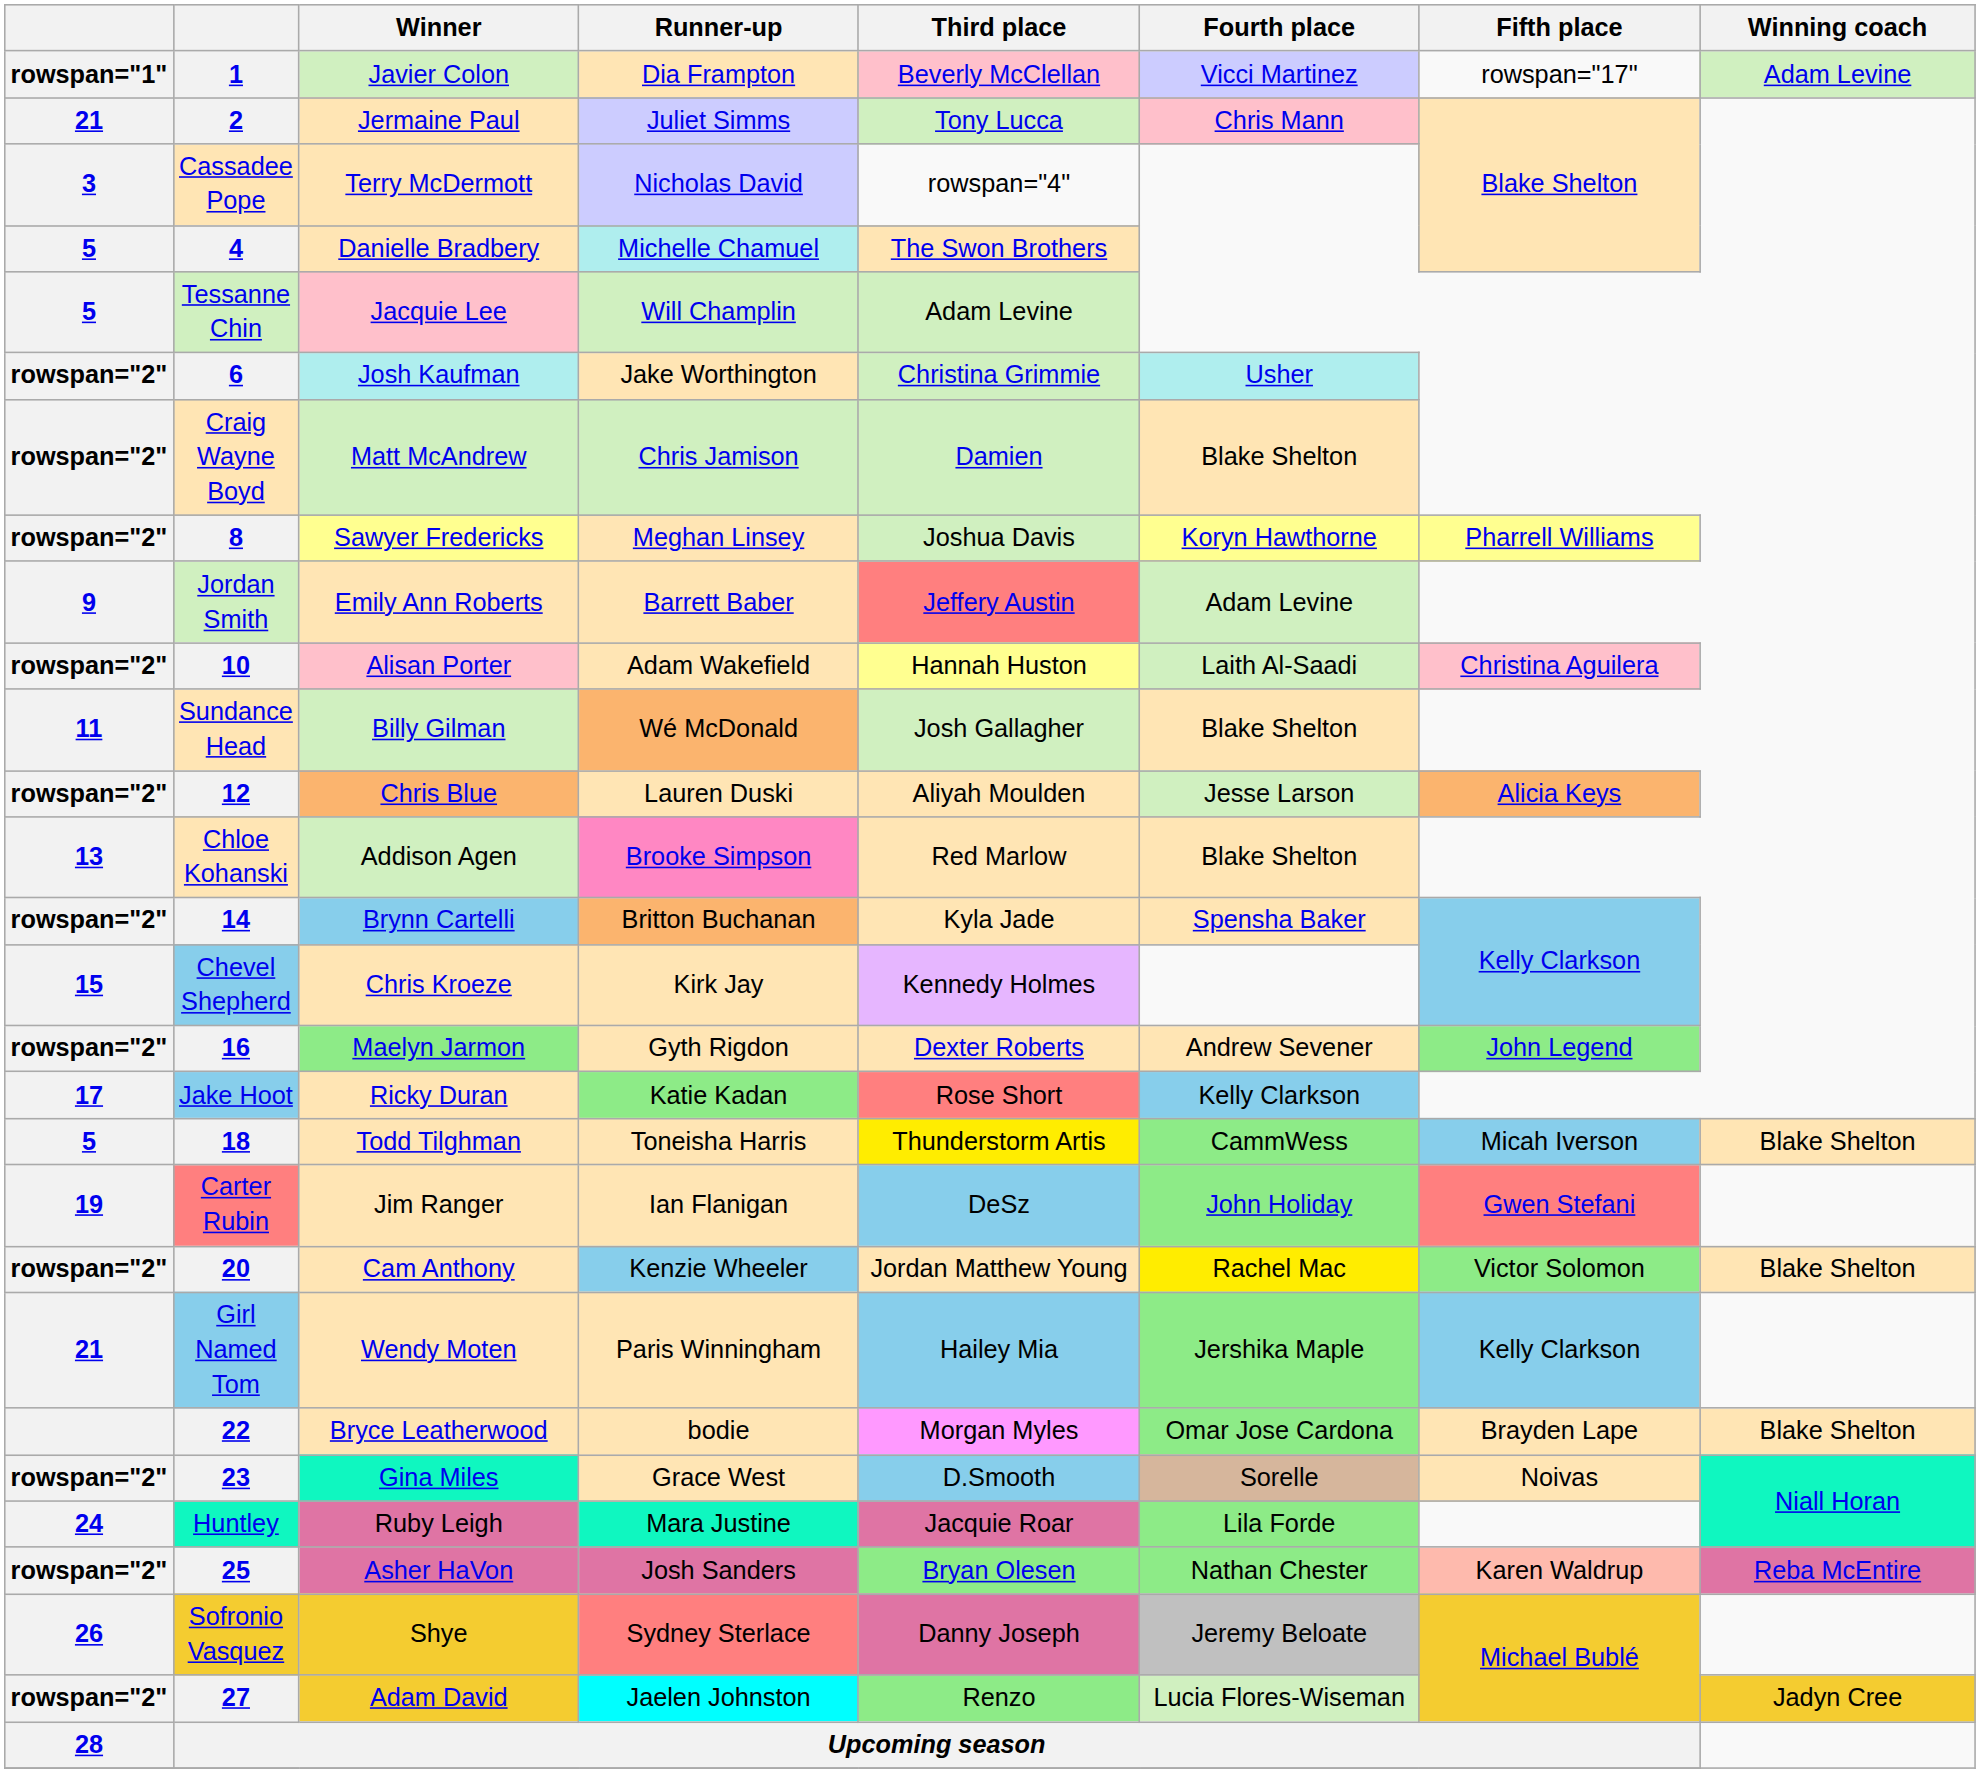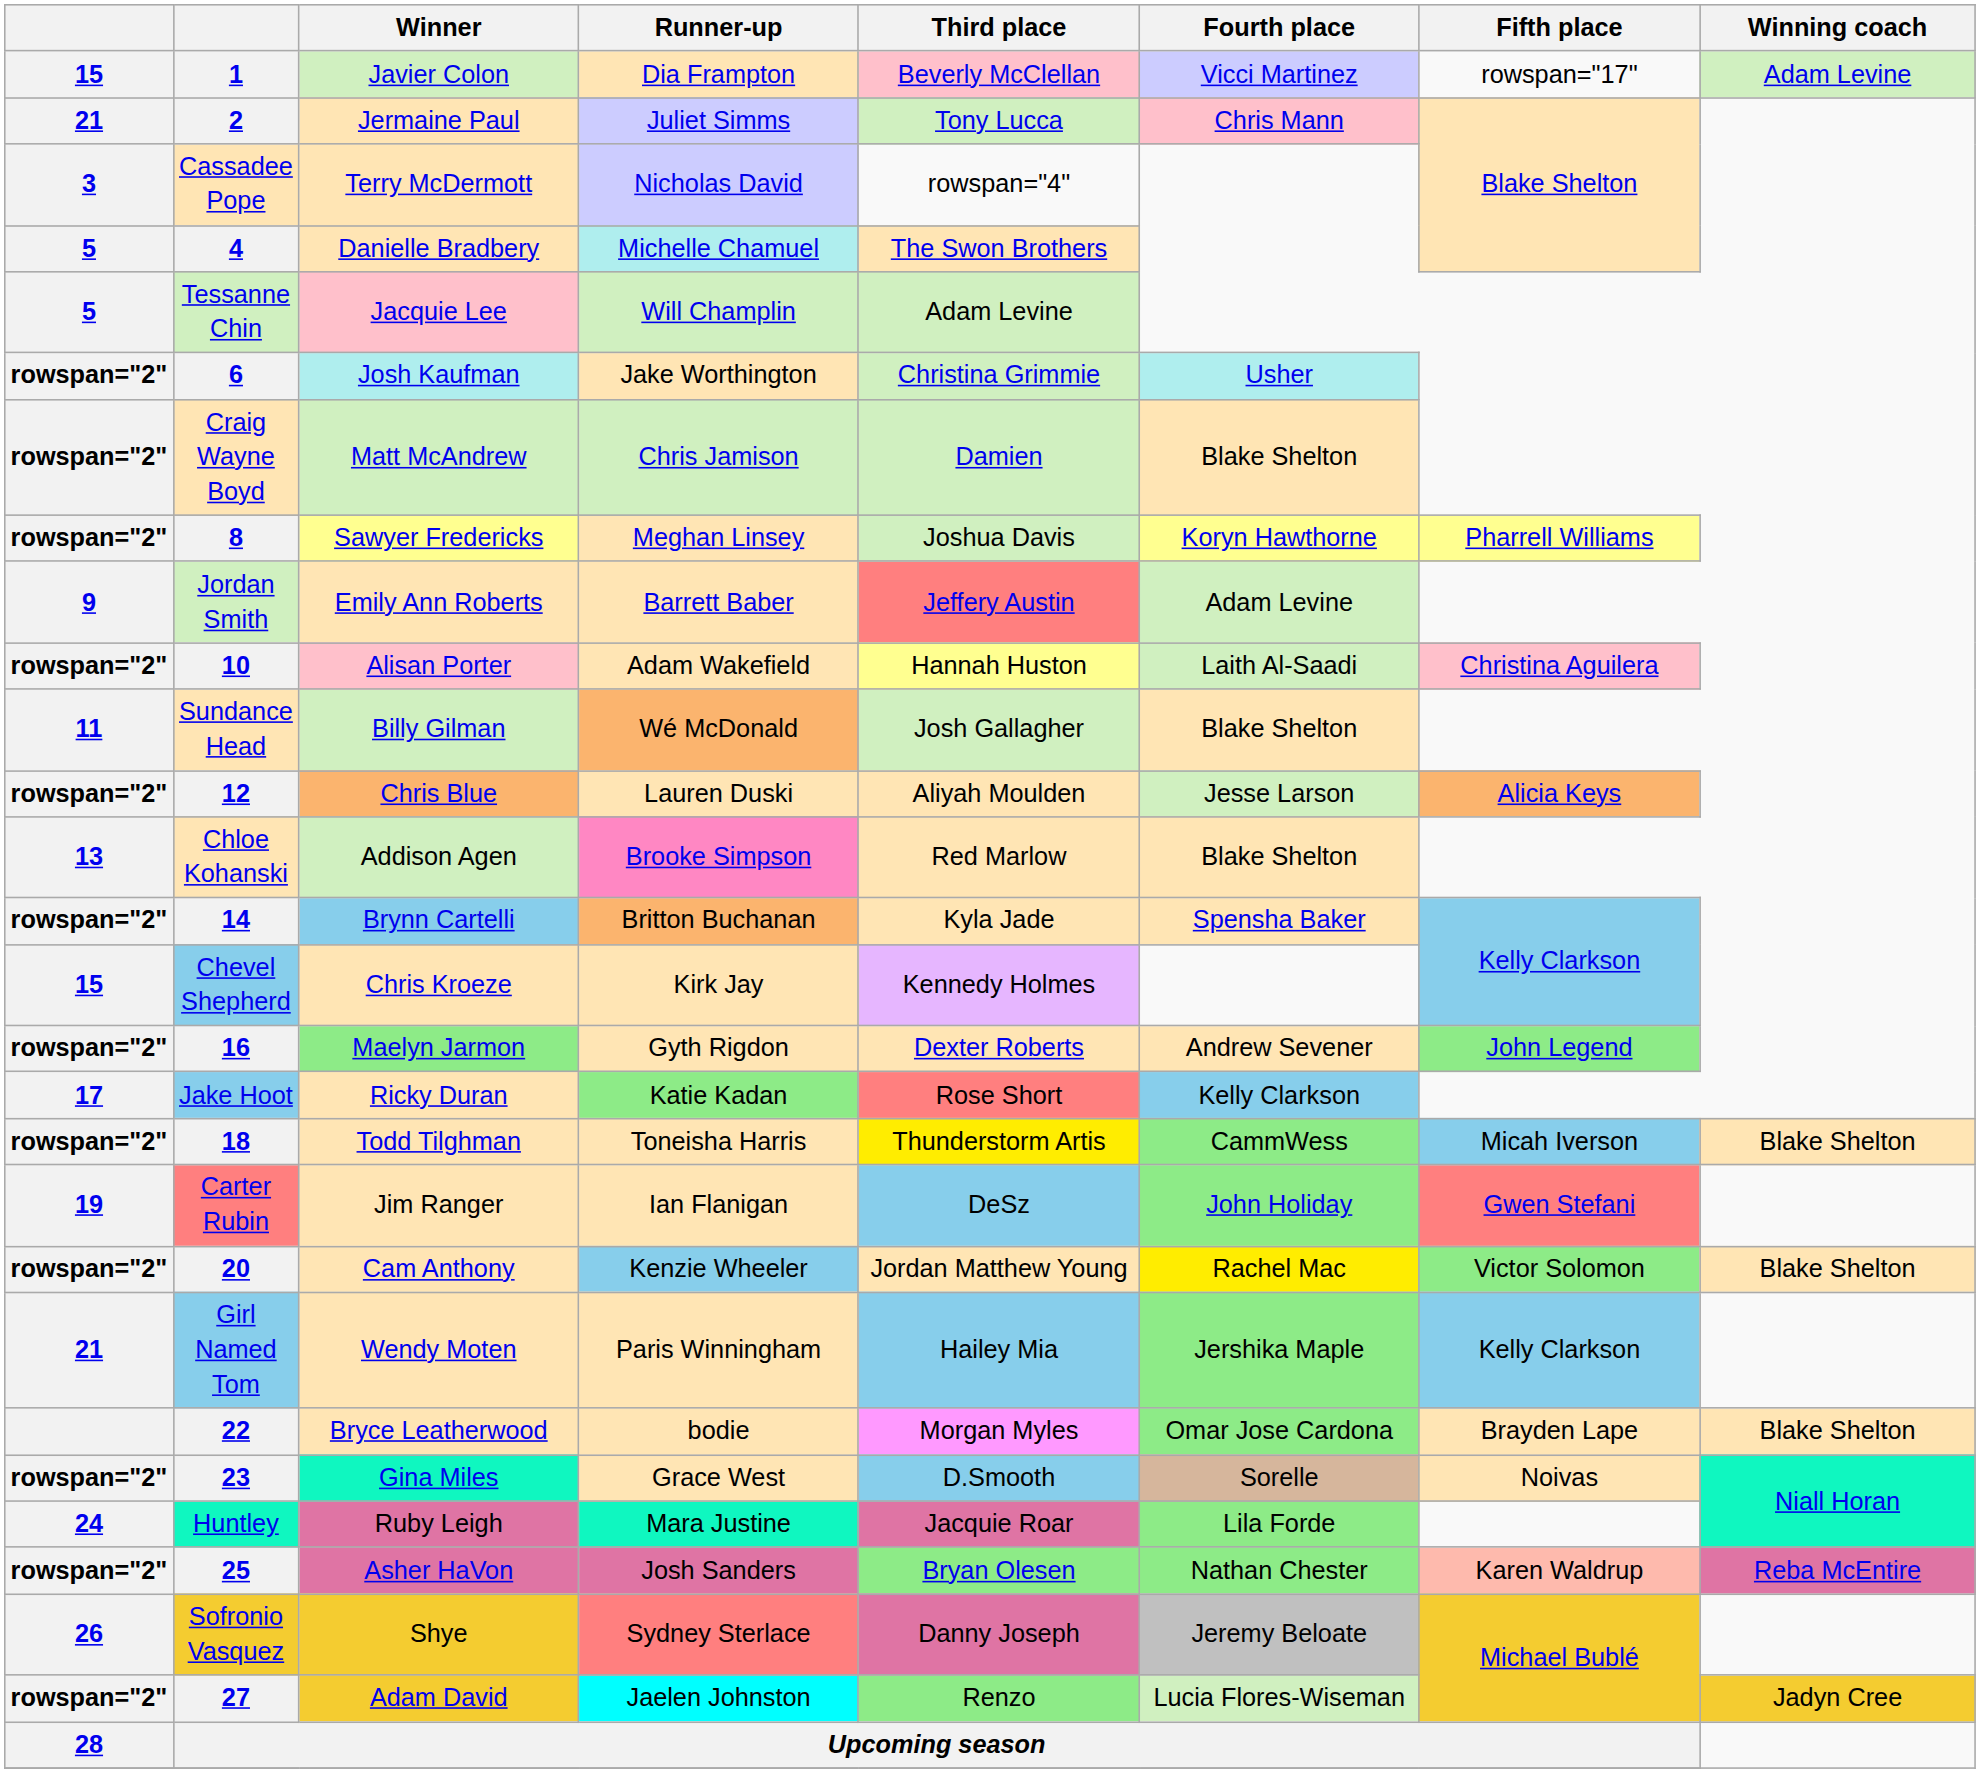Javier Colon | column 1: rowspan="1" -> 15
Todd Tilghman | column 1: 5 -> rowspan="2"
